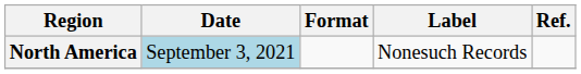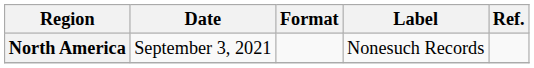North America | Date: lightblue background -> no background
